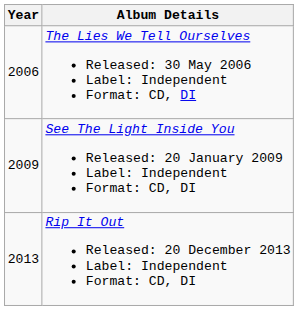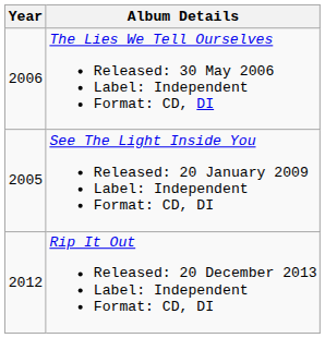row 3 | Year: 2009 -> 2005
row 4 | Year: 2013 -> 2012
